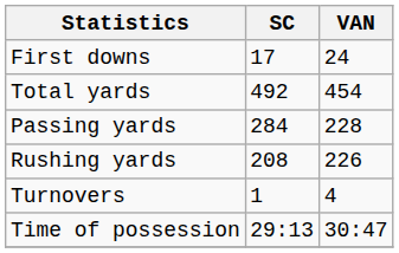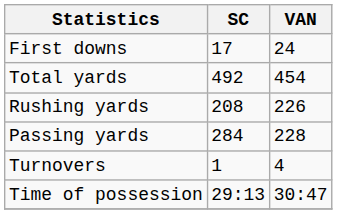rows swapped: Rushing yards <-> Passing yards
